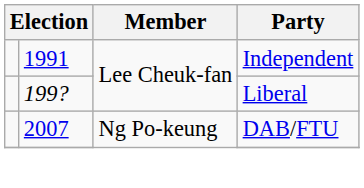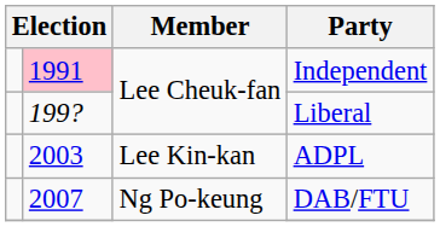Independent | column 2: no background -> pink background
+ row: 2003 | Lee Kin-kan | ADPL
